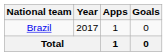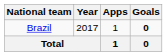Brazil | Goals: normal -> bold
